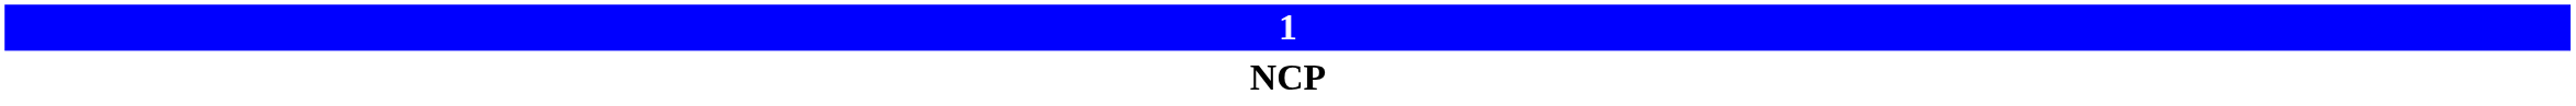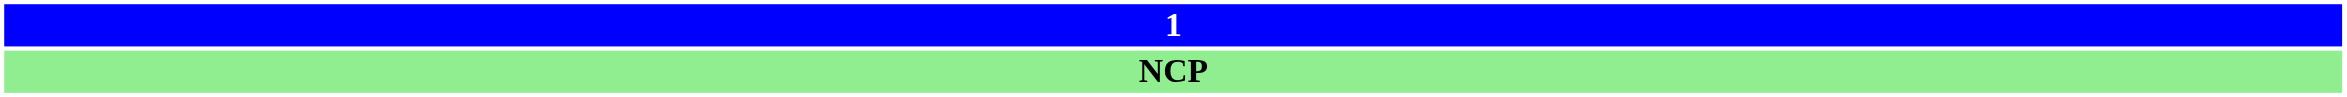row 2 | column 1: no background -> lightgreen background
